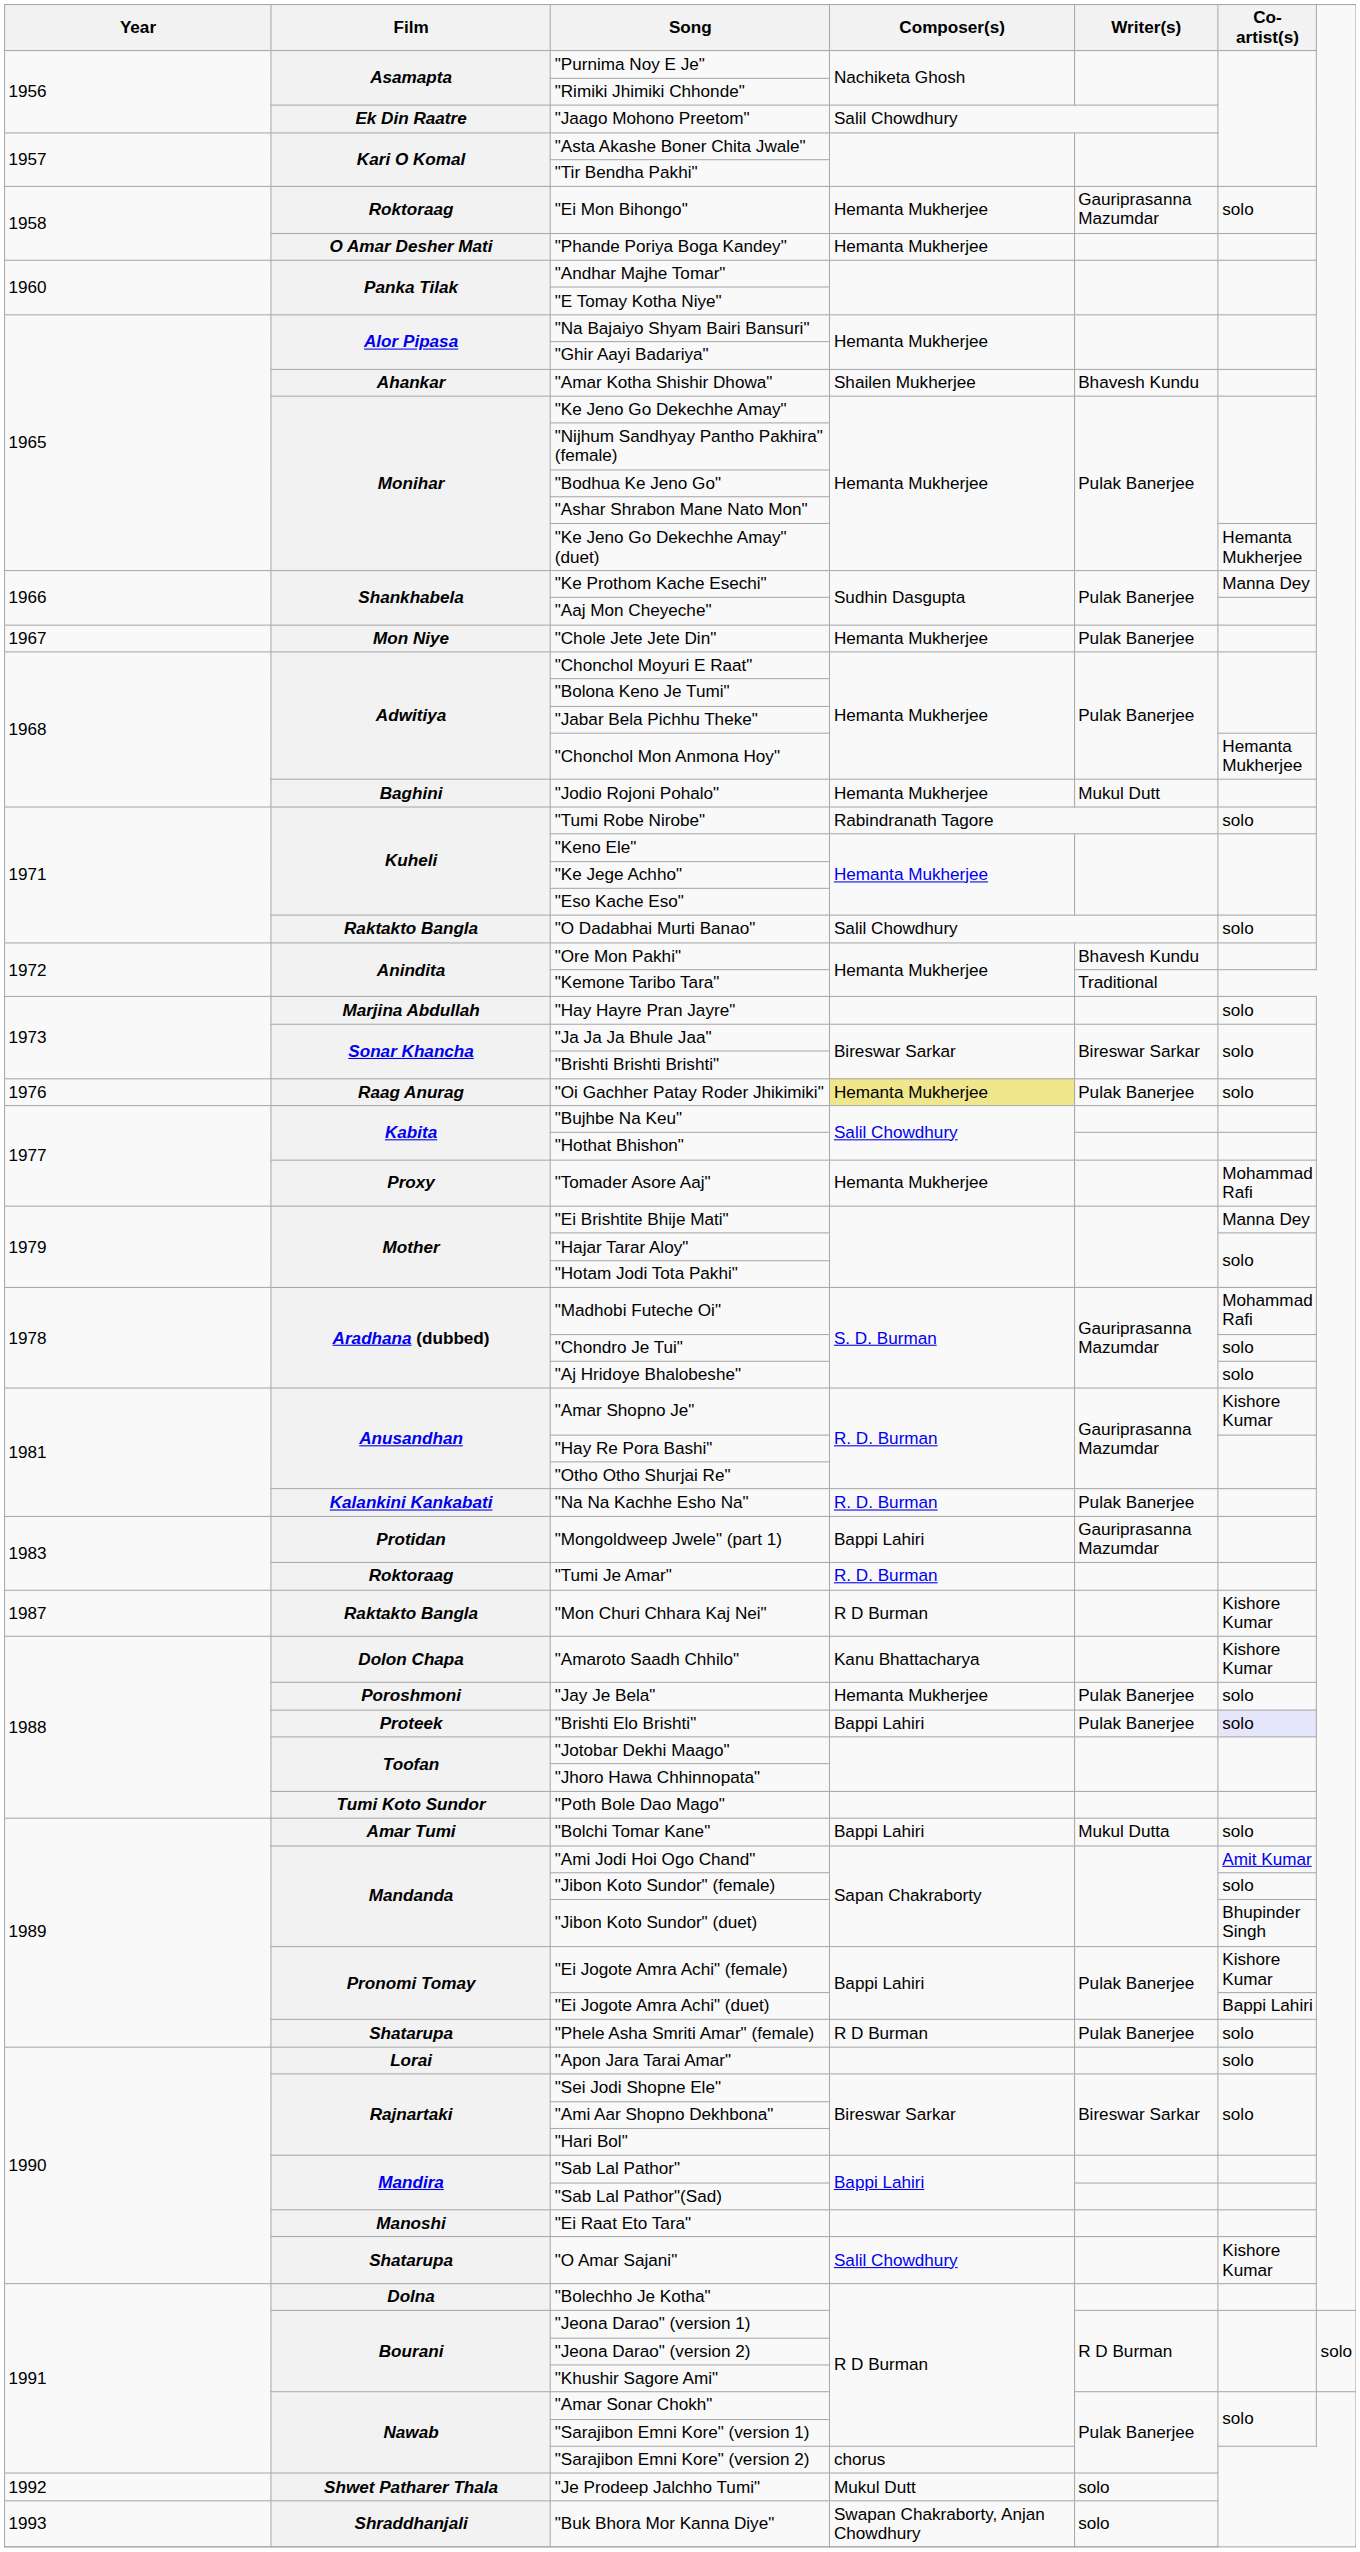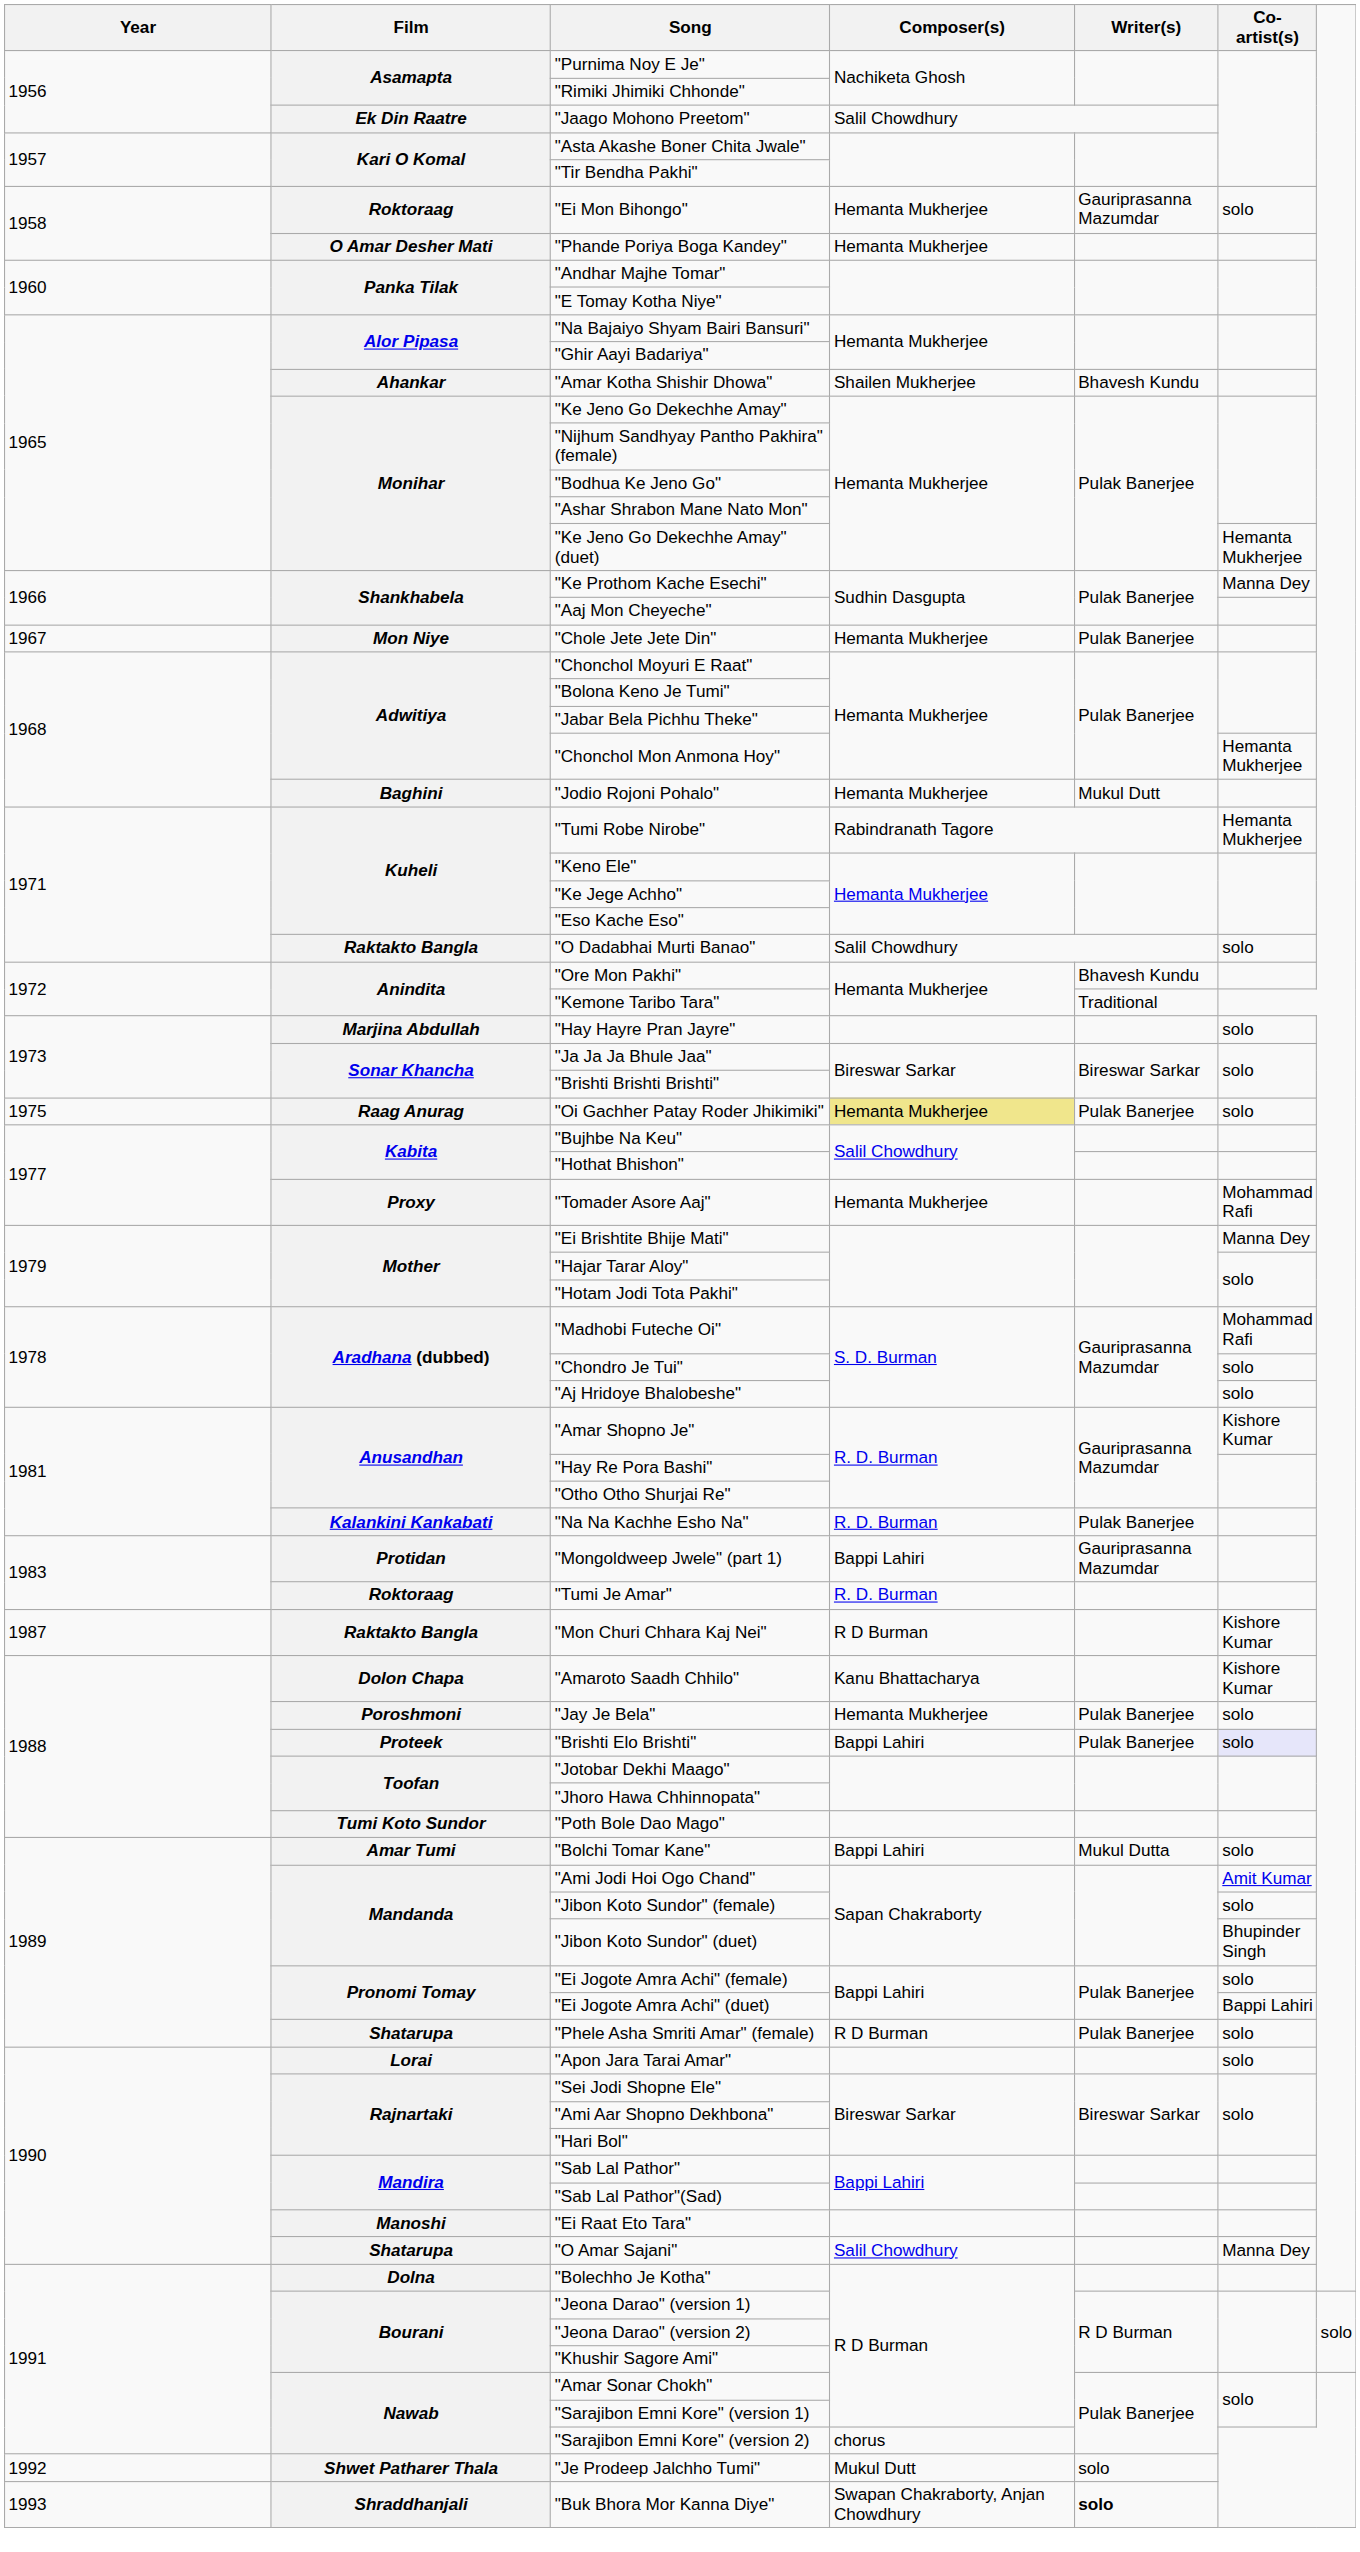"Tumi Robe Nirobe" | Co-artist(s): solo -> Hemanta Mukherjee
"Oi Gachher Patay Roder Jhikimiki" | Year: 1976 -> 1975
"Ei Jogote Amra Achi" (female) | Co-artist(s): Kishore Kumar -> solo
"O Amar Sajani" | Co-artist(s): Kishore Kumar -> Manna Dey
"Buk Bhora Mor Kanna Diye" | Writer(s): normal -> bold
